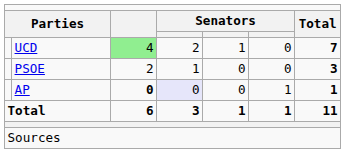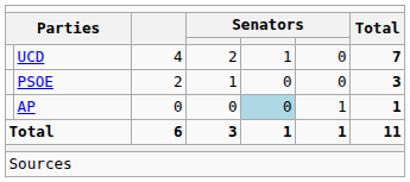UCD | column 3: lightgreen background -> no background
AP | column 3: bold -> normal
AP | column 4: lavender background -> no background
AP | column 5: no background -> lightblue background
